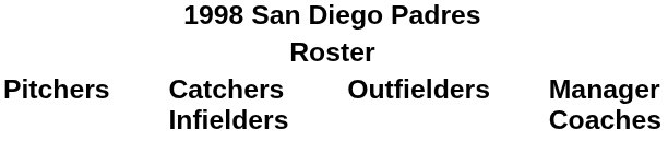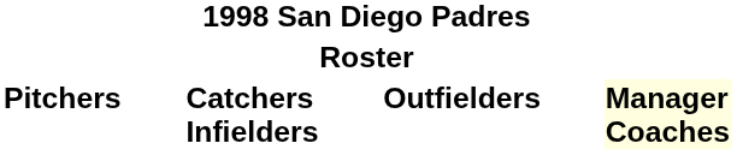Pitchers | column 4: no background -> lightyellow background
